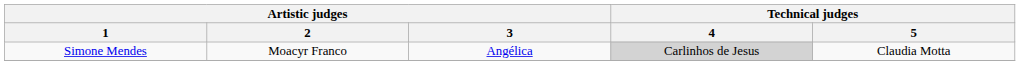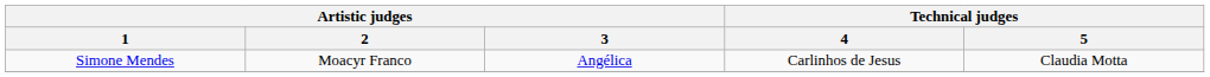Simone Mendes | Technical judges / 4: lightgrey background -> no background
